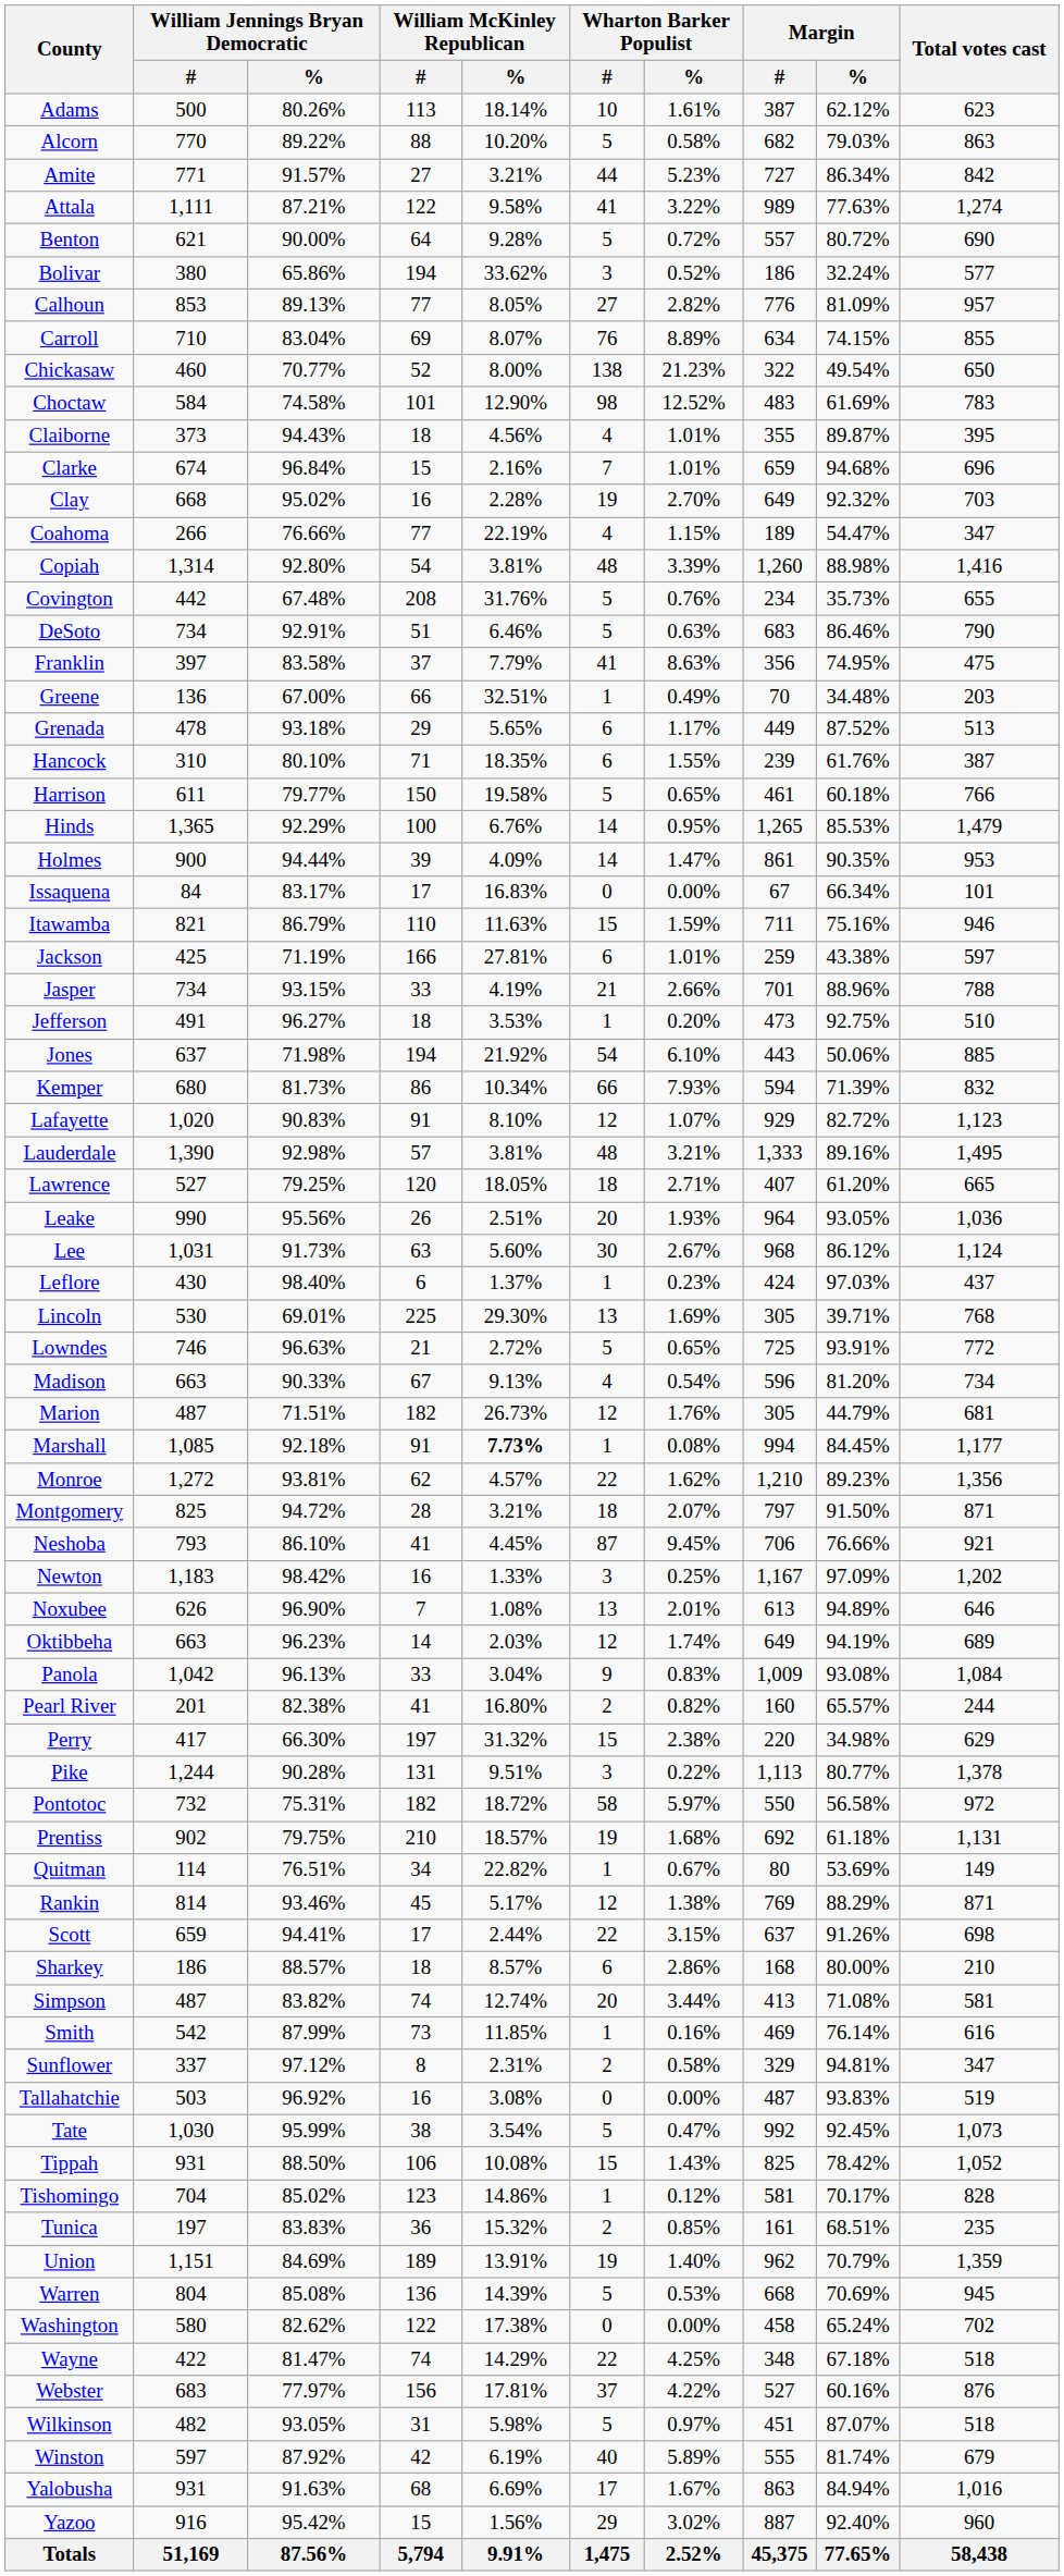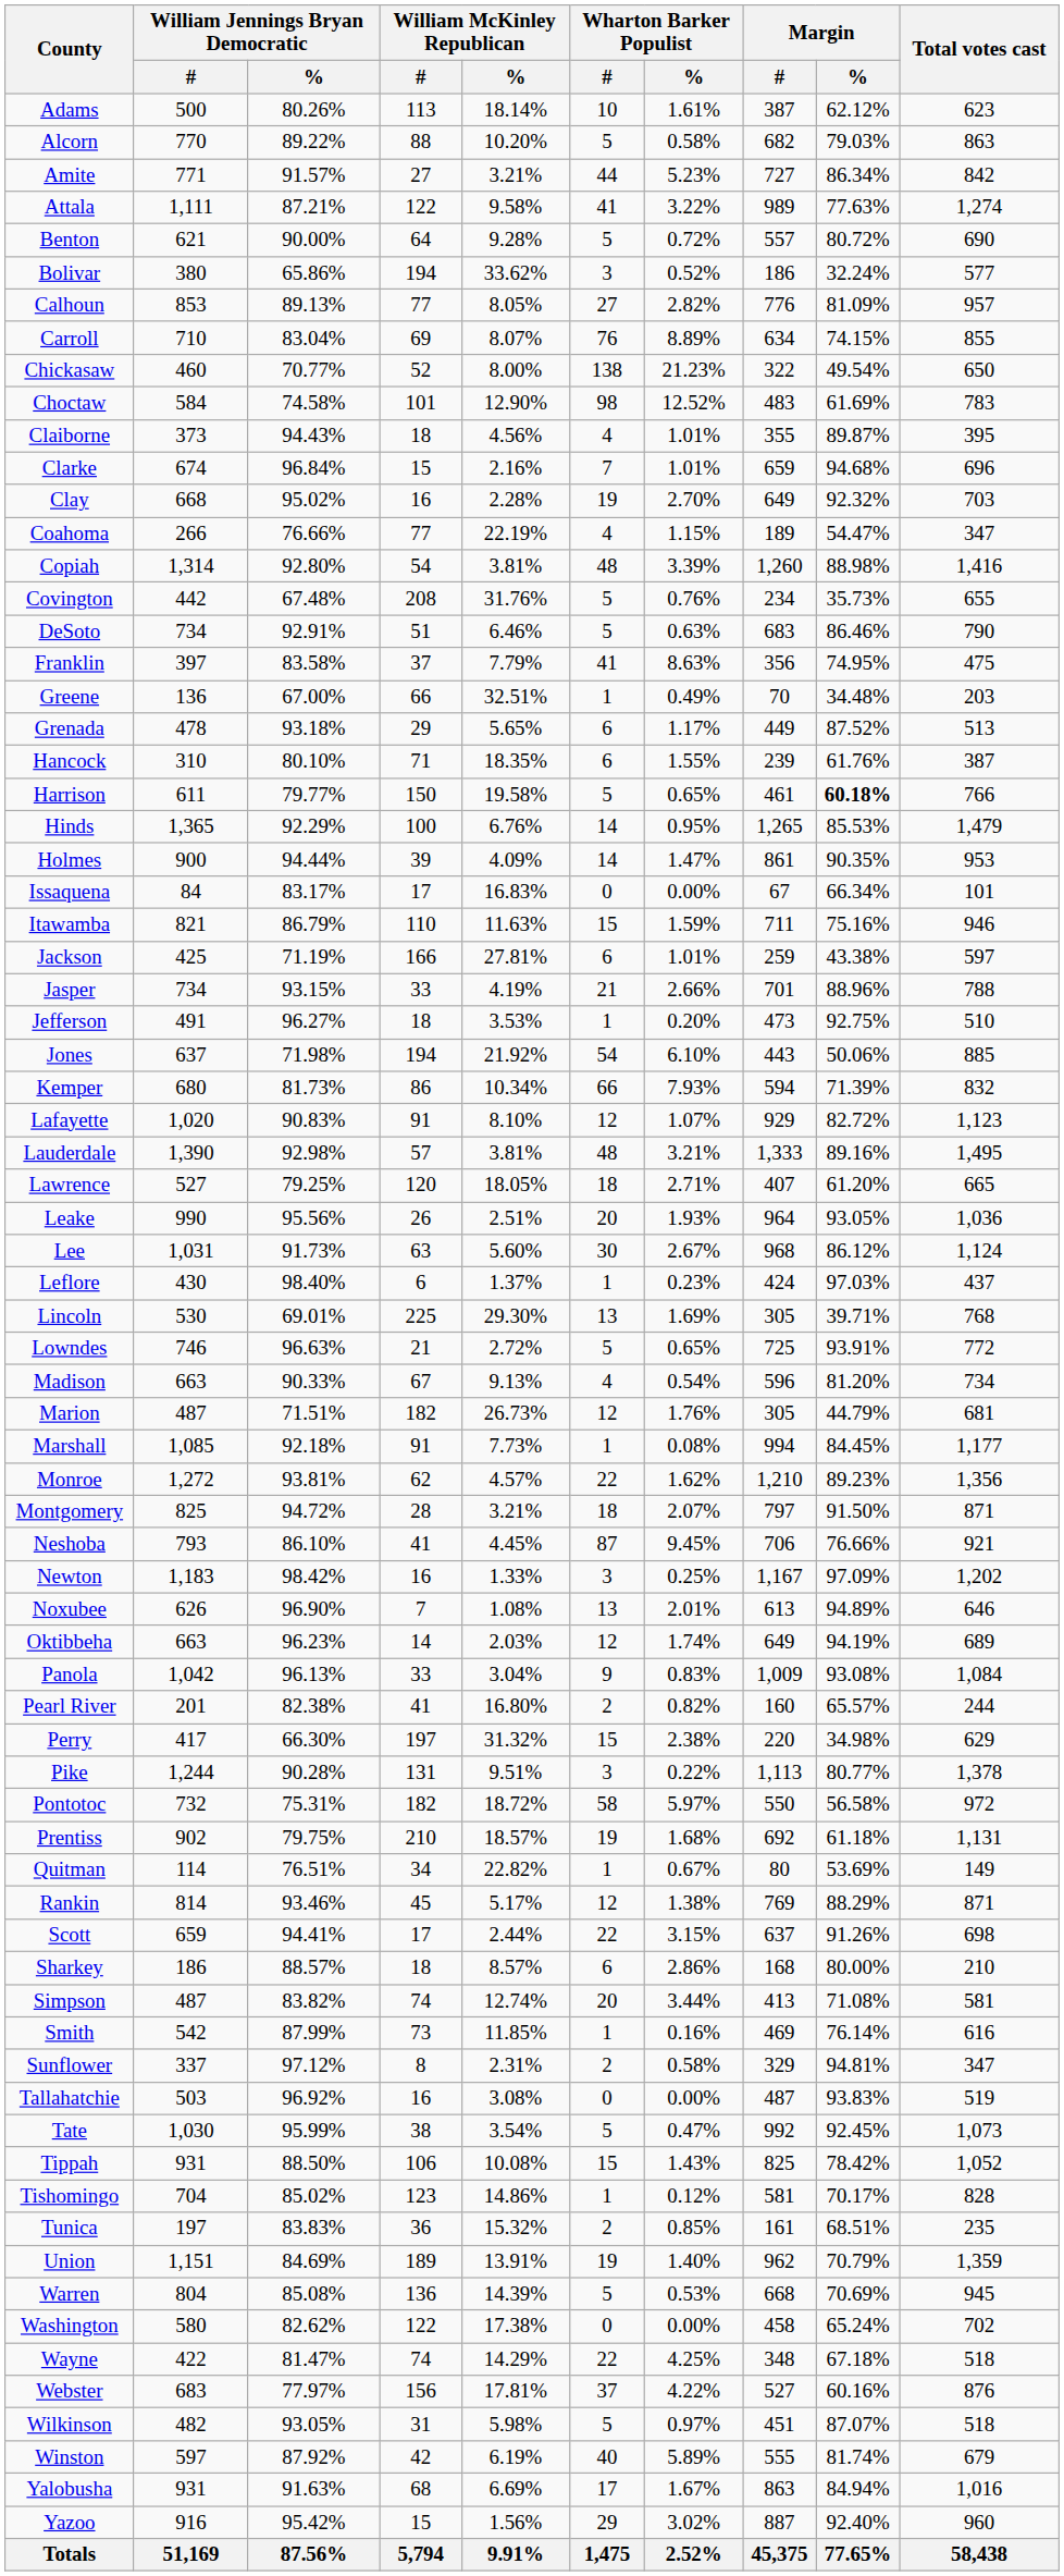Harrison | Margin / %: normal -> bold
Marshall | William McKinley Republican / %: bold -> normal
